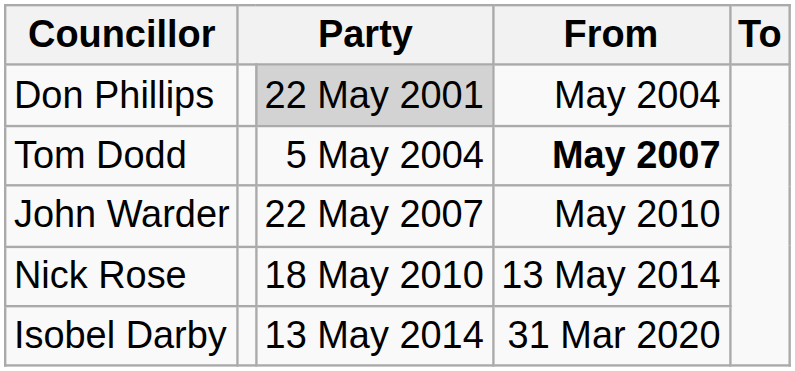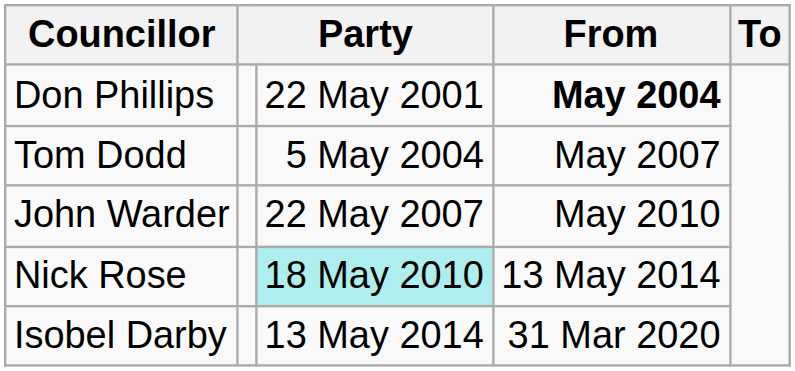Don Phillips | column 3: lightgrey background -> no background
Don Phillips | From: normal -> bold
Tom Dodd | From: bold -> normal
Nick Rose | column 3: no background -> paleturquoise background
